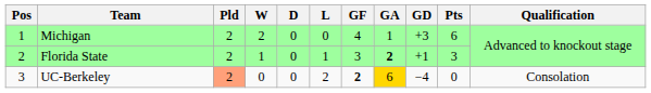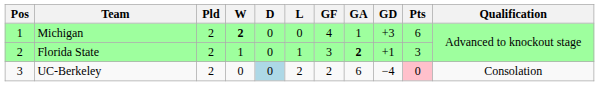Michigan | W: normal -> bold
UC-Berkeley | Pld: lightsalmon background -> no background
UC-Berkeley | D: no background -> lightblue background
UC-Berkeley | GF: bold -> normal
UC-Berkeley | GA: gold background -> no background
UC-Berkeley | Pts: no background -> pink background
